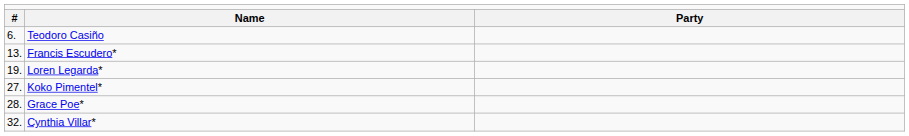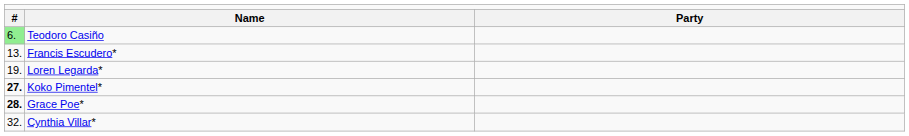Teodoro Casiño | column 1: no background -> lightgreen background
Koko Pimentel* | column 1: normal -> bold
Grace Poe* | column 1: normal -> bold
